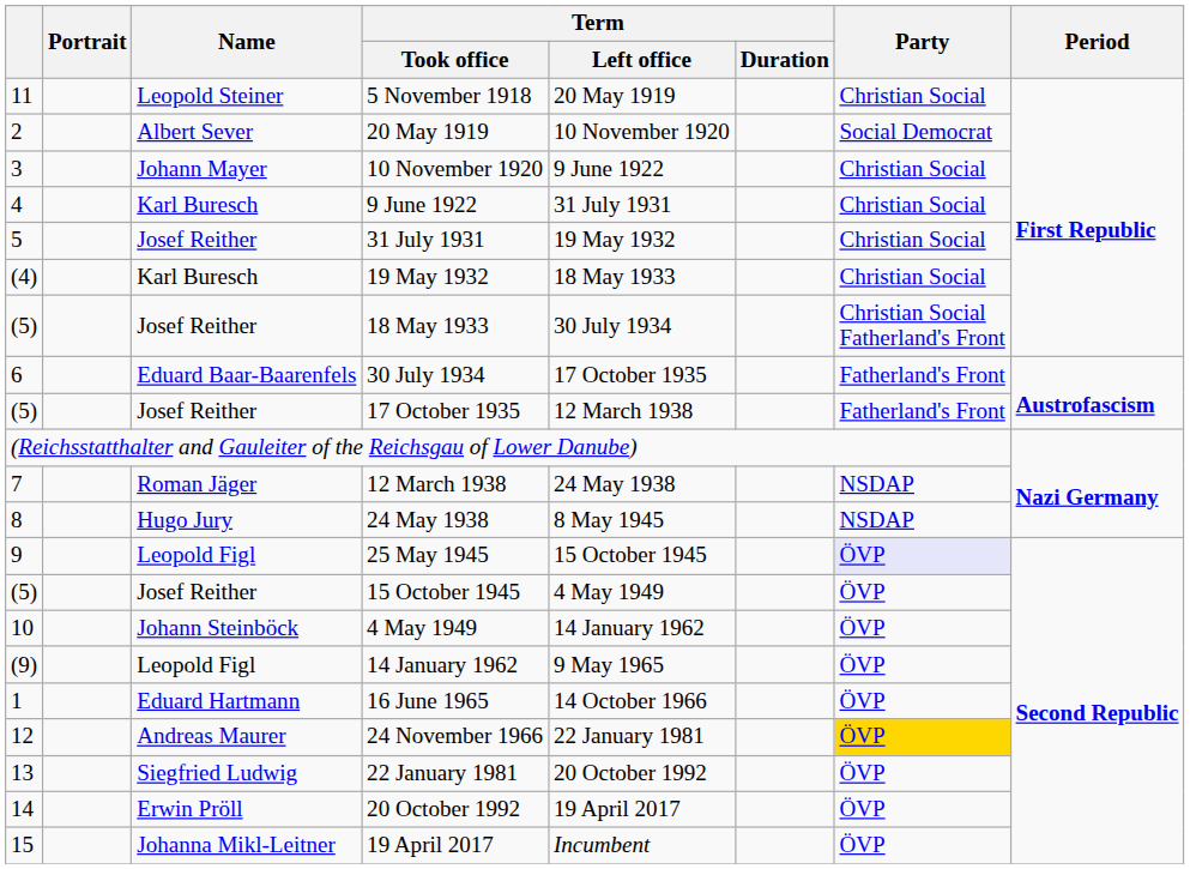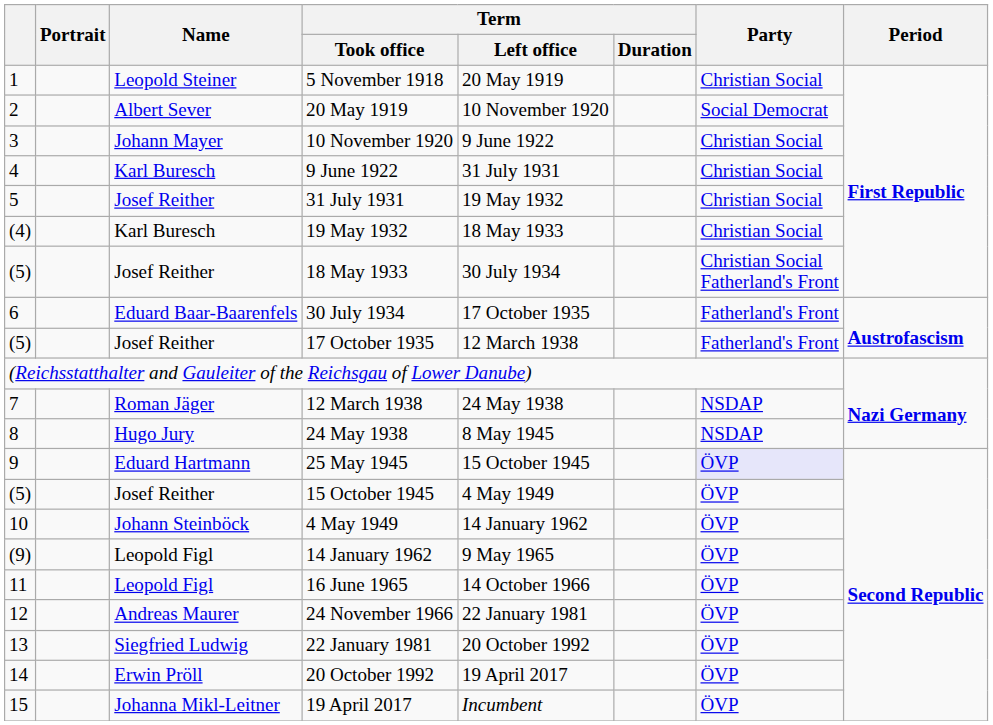5 November 1918 | column 1: 11 -> 1
25 May 1945 | Name: Leopold Figl -> Eduard Hartmann
16 June 1965 | column 1: 1 -> 11
16 June 1965 | Name: Eduard Hartmann -> Leopold Figl
24 November 1966 | Party: gold background -> no background
